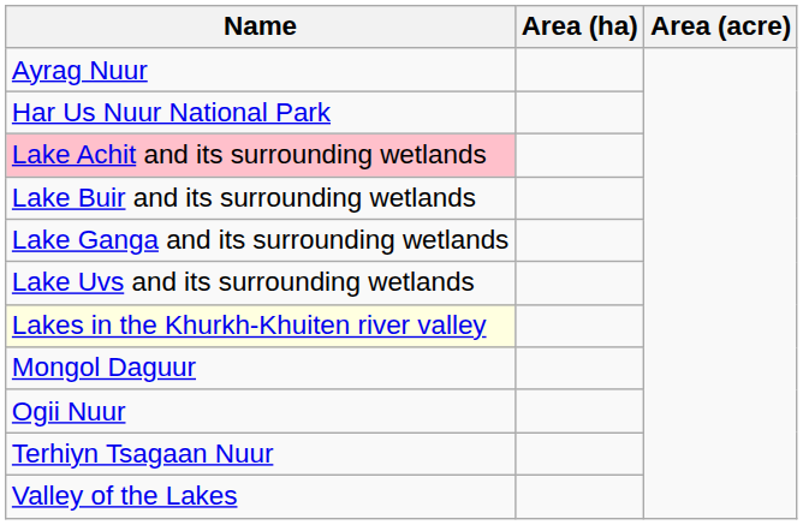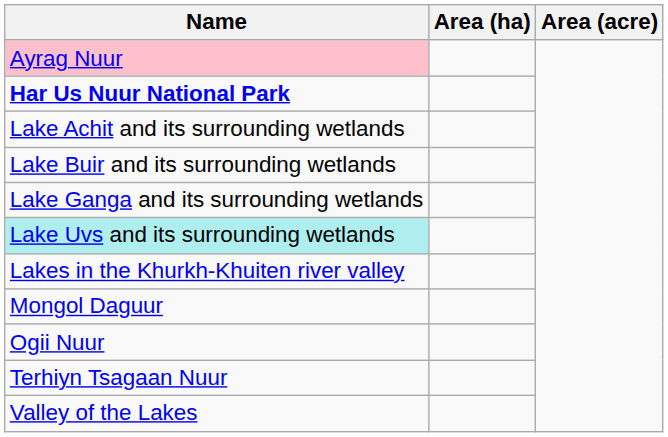Ayrag Nuur | Name: no background -> pink background
Har Us Nuur National Park | Name: normal -> bold
Lake Achit and its surrounding wetlands | Name: pink background -> no background
Lake Uvs and its surrounding wetlands | Name: no background -> paleturquoise background
Lakes in the Khurkh-Khuiten river valley | Name: lightyellow background -> no background
